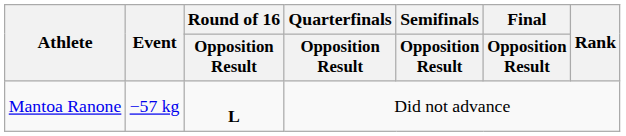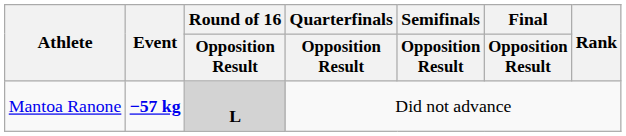Mantoa Ranone | Event: normal -> bold
Mantoa Ranone | Round of 16 / Opposition Result: no background -> lightgrey background
